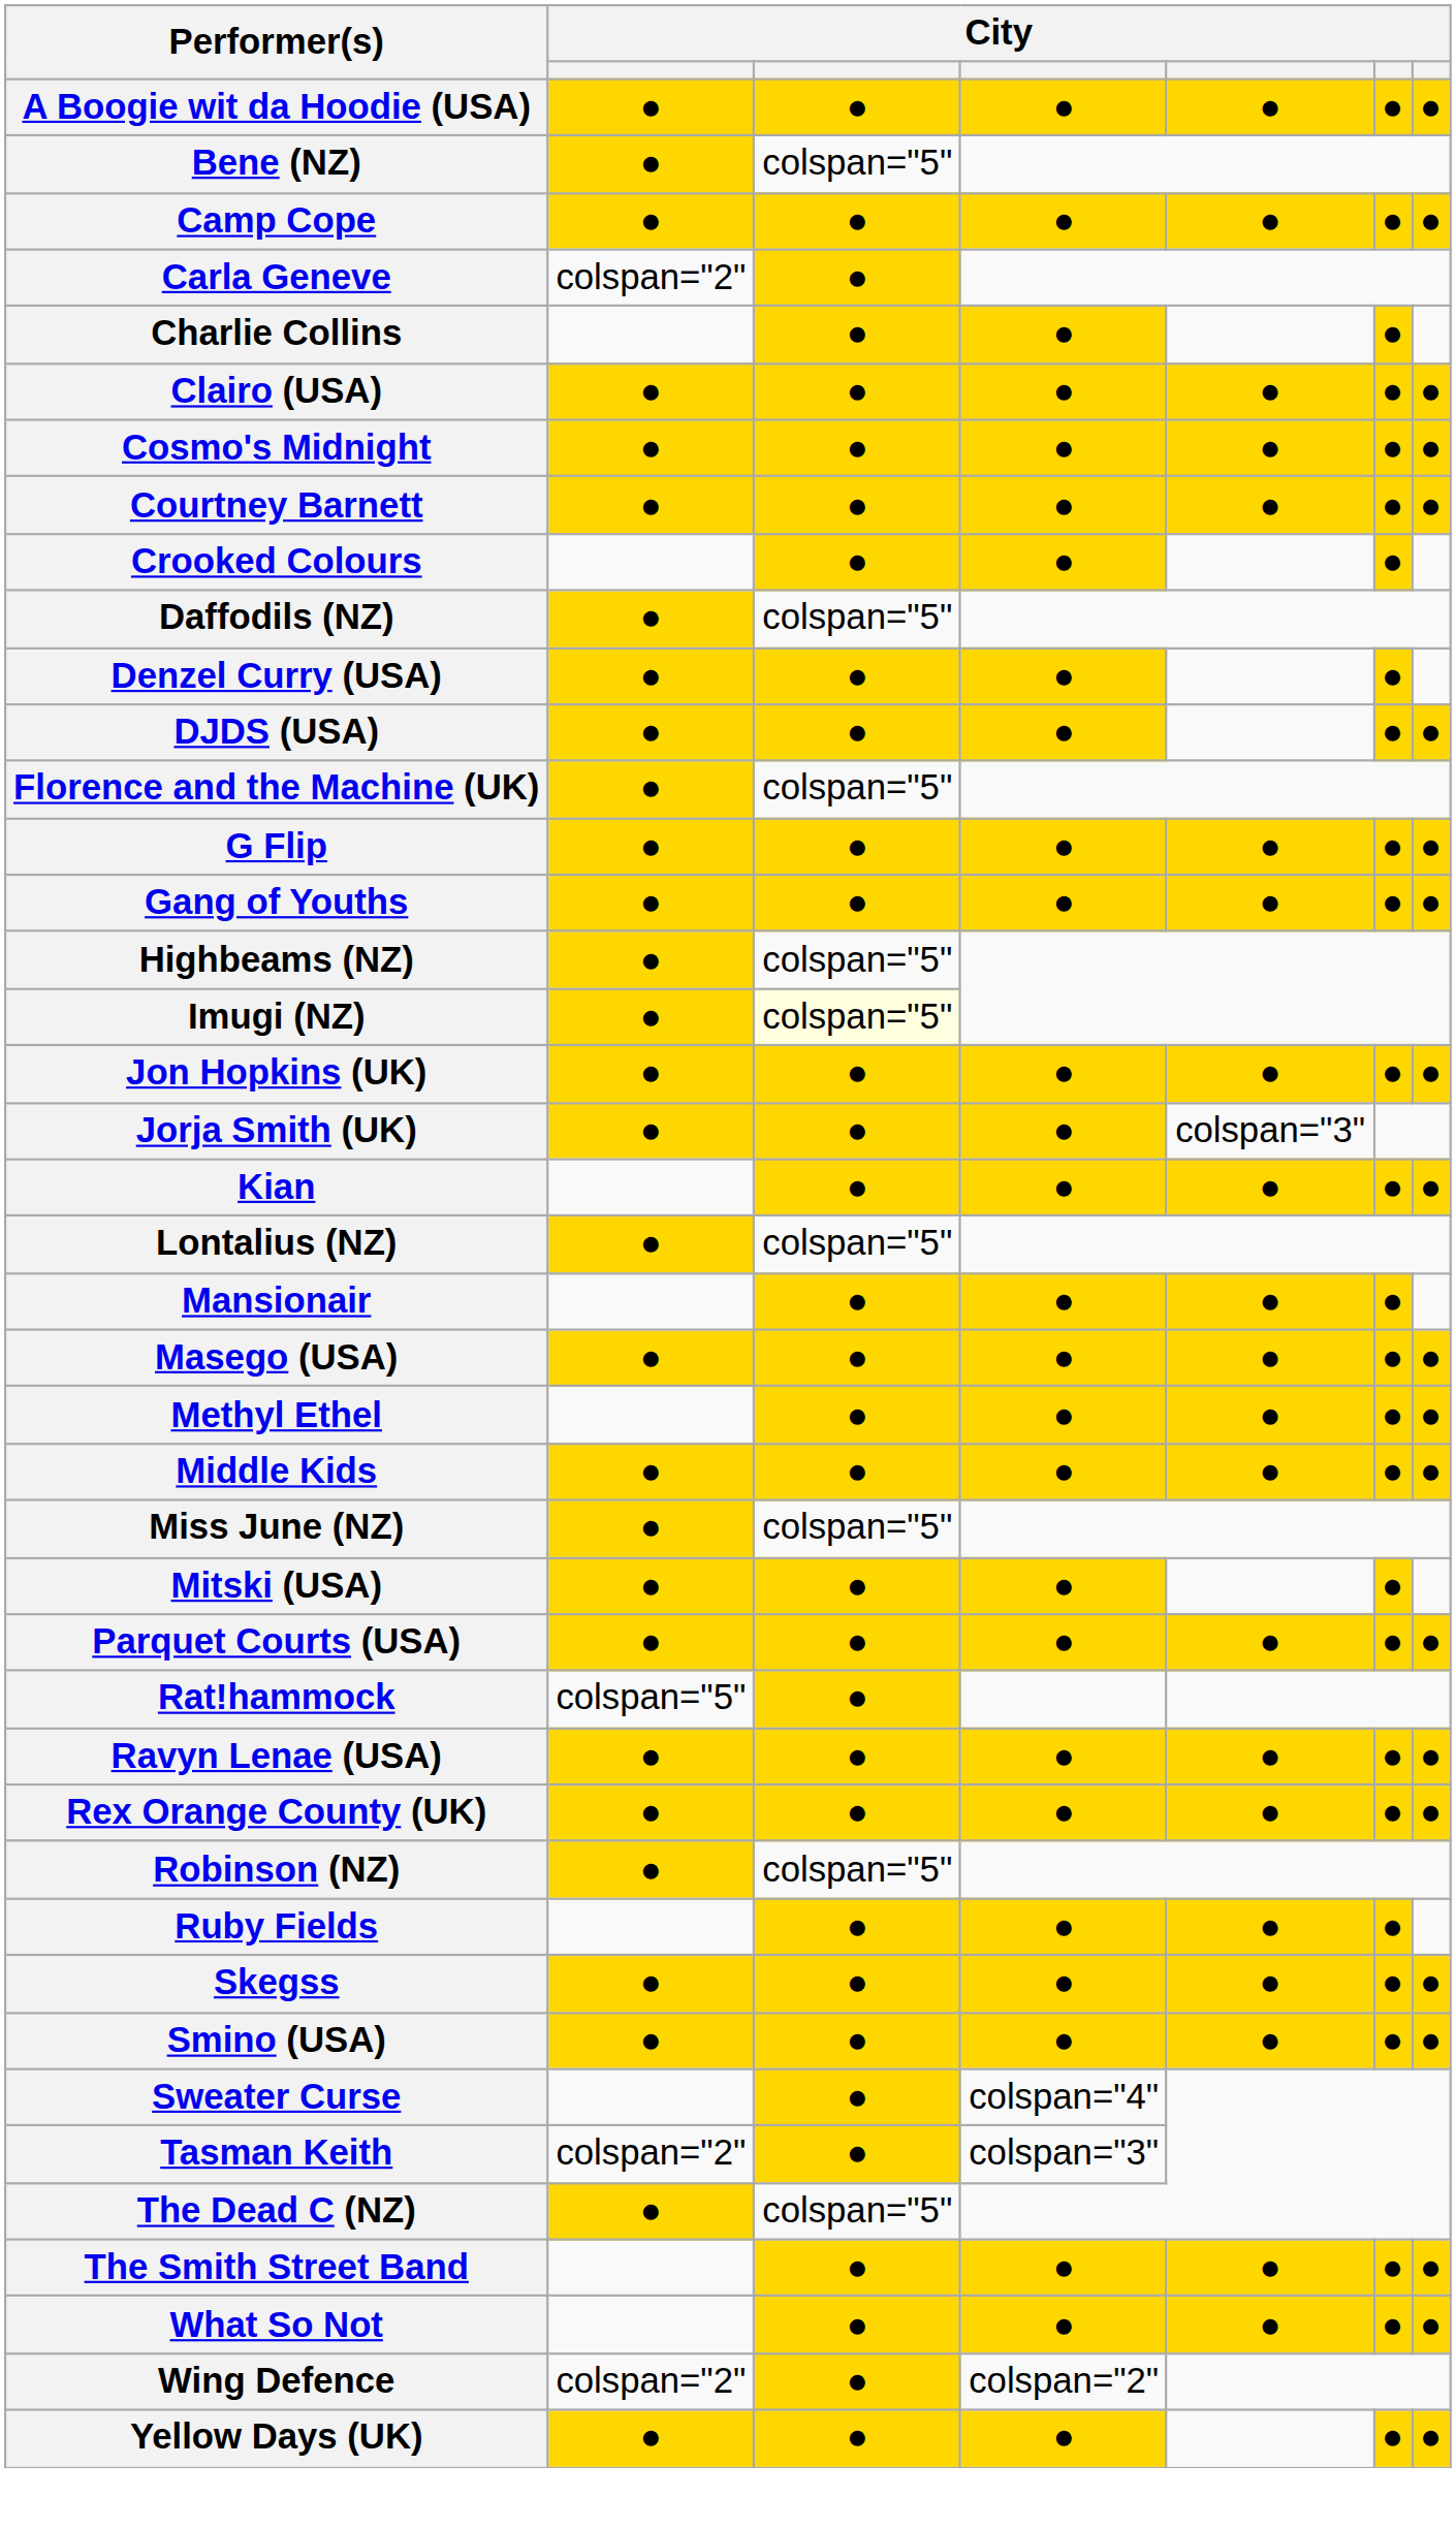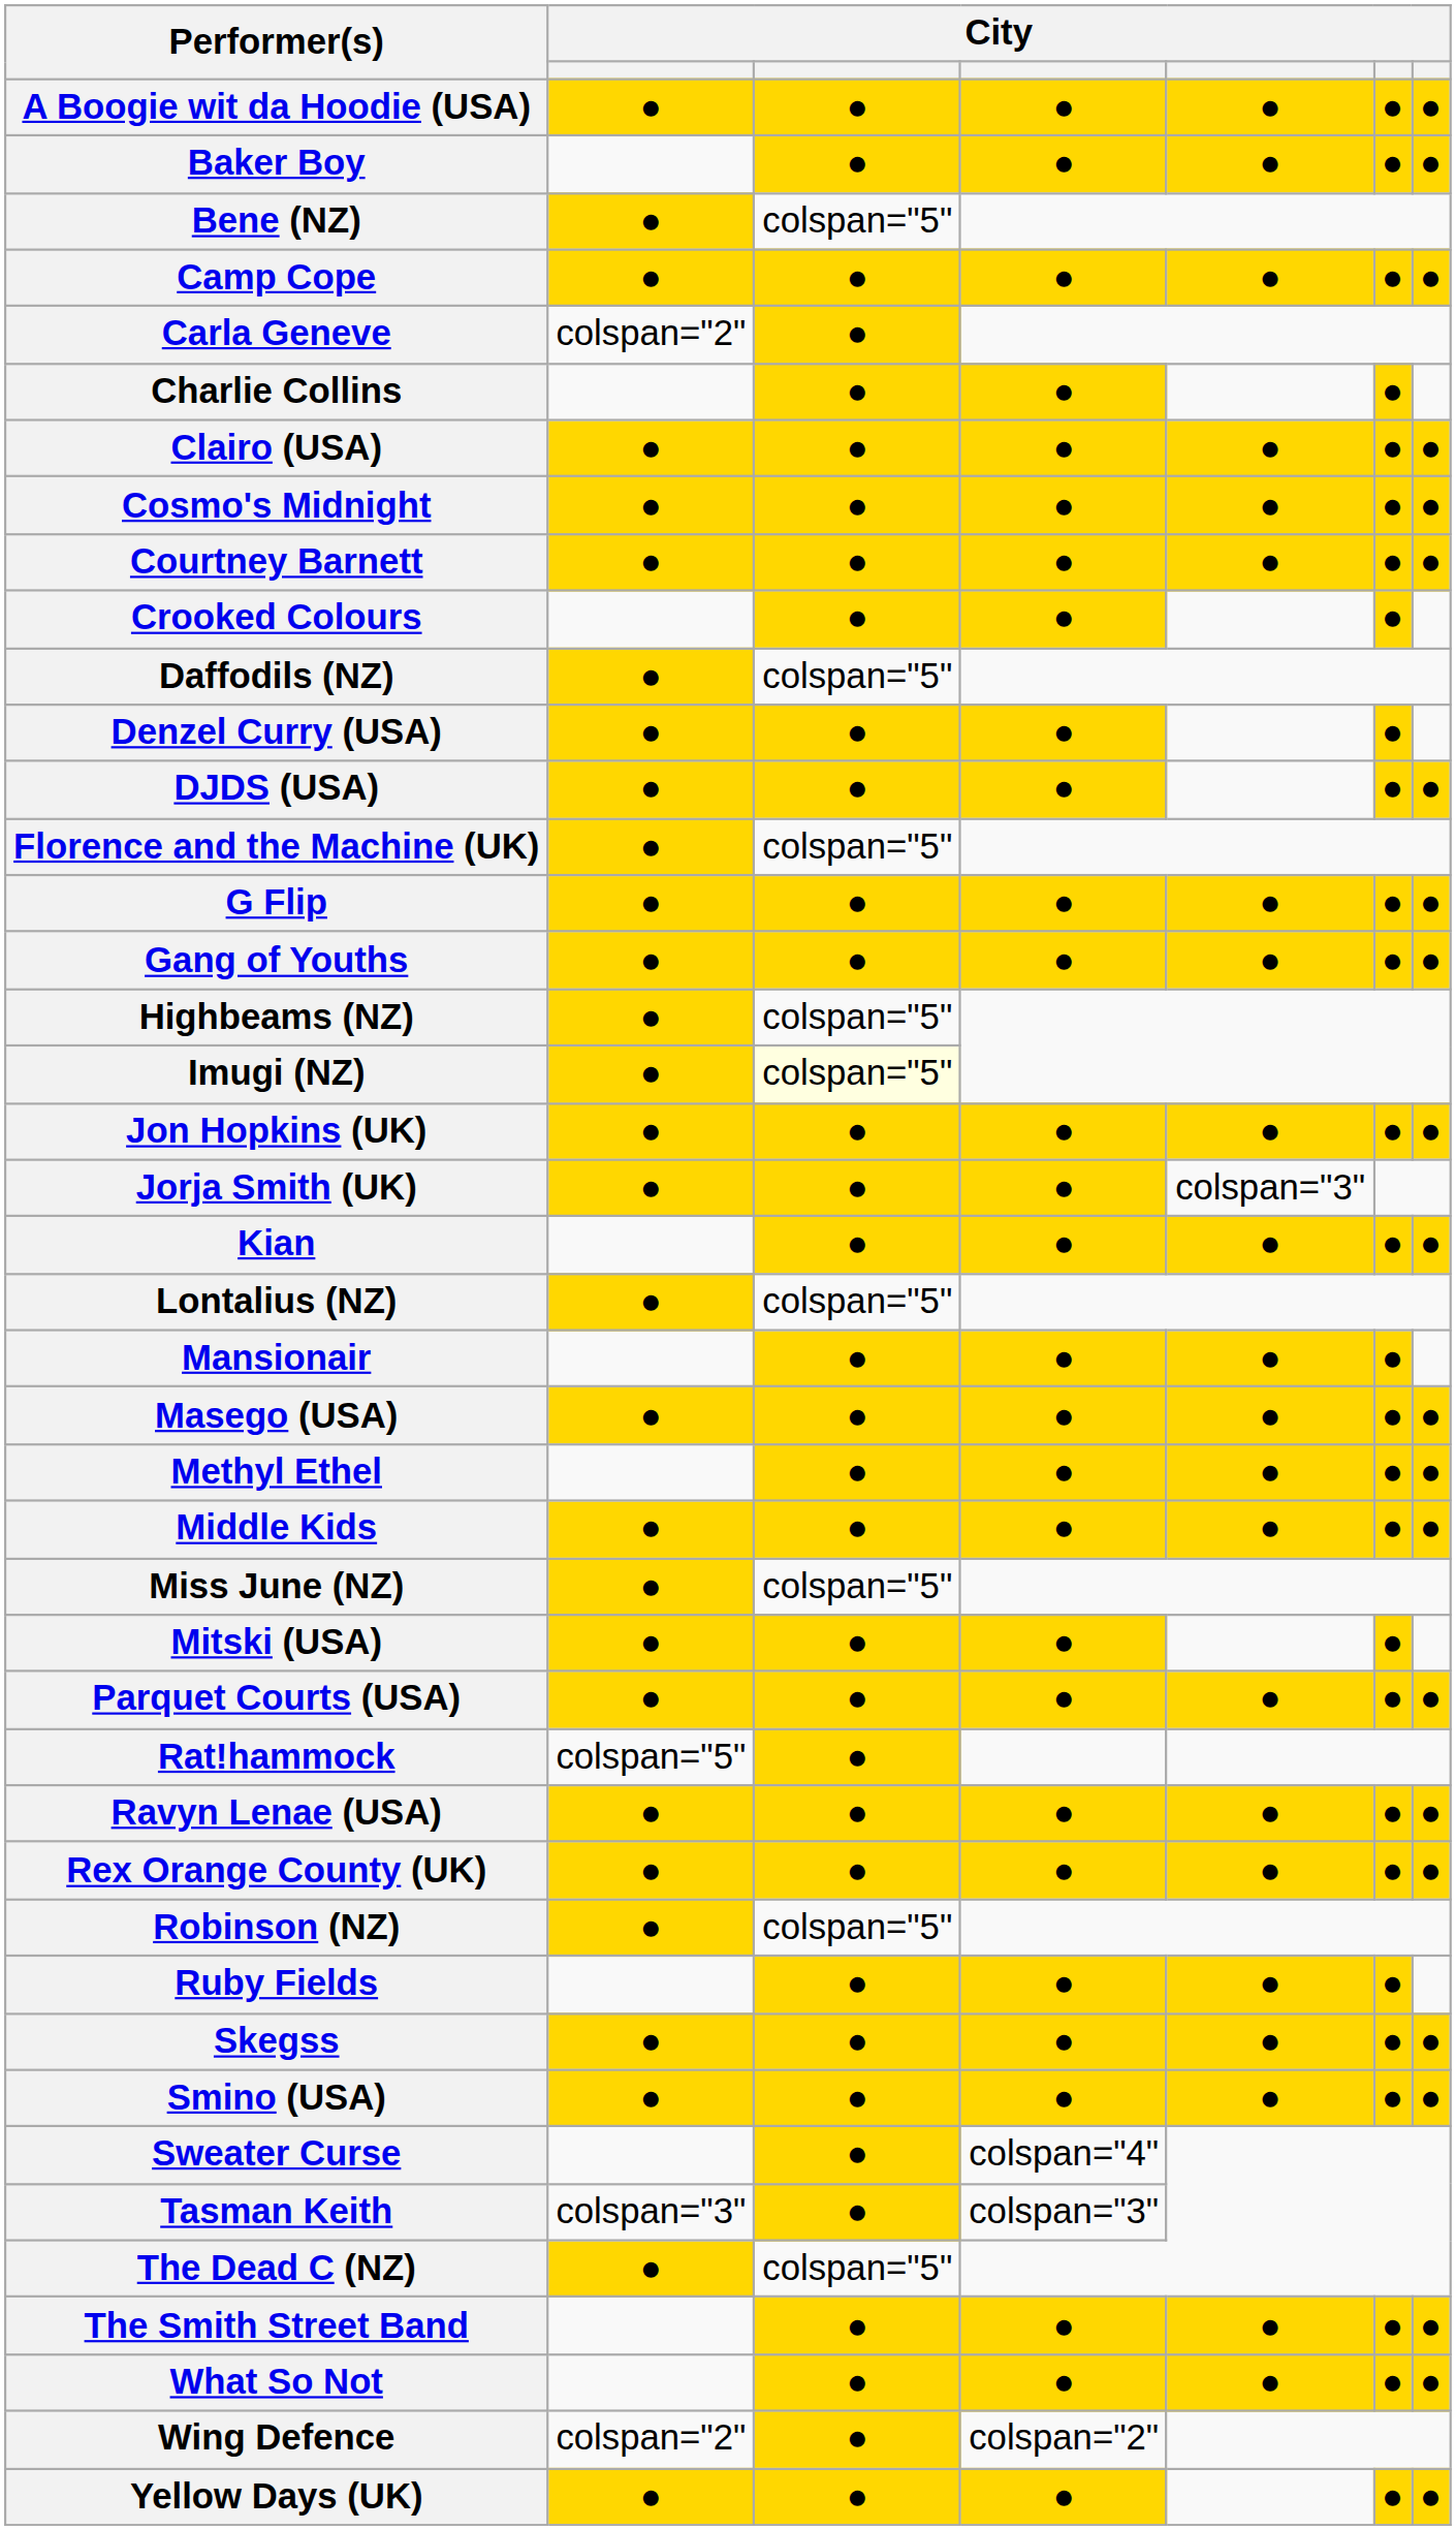+ row: Baker Boy | ● | ● | ● | ● | ●
Tasman Keith | column 2: colspan="2" -> colspan="3"
